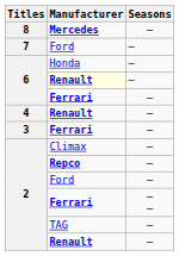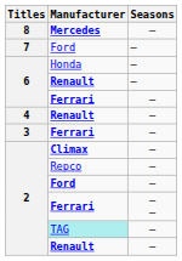6 / Renault | Manufacturer: lightyellow background -> no background
Climax | Manufacturer: normal -> bold
Repco | Manufacturer: bold -> normal
2 / Ford | Manufacturer: normal -> bold
TAG | Manufacturer: no background -> paleturquoise background
